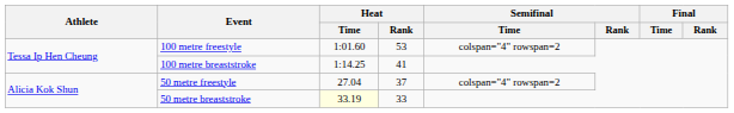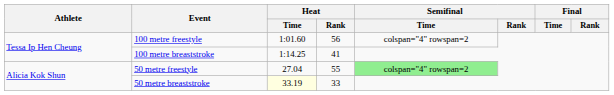100 metre freestyle | Heat / Rank: 53 -> 56
50 metre freestyle | Heat / Rank: 37 -> 55
50 metre freestyle | Semifinal / Time: no background -> lightgreen background
